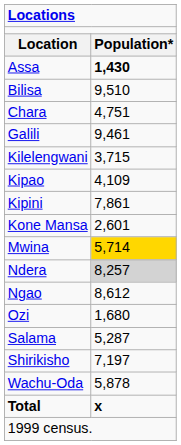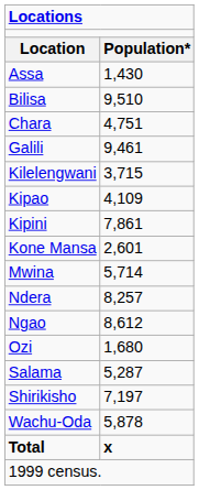Assa | column 2: bold -> normal
Mwina | column 2: gold background -> no background
Ndera | column 2: lightgrey background -> no background
